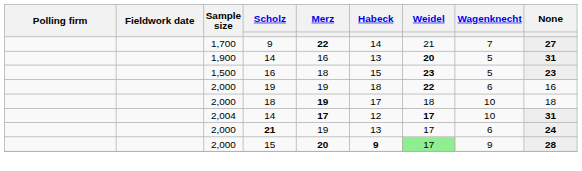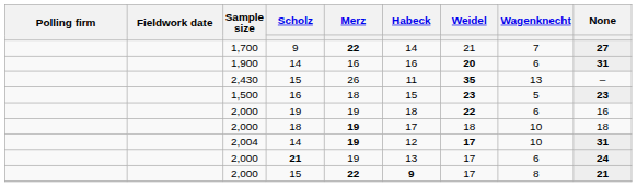1,900 / 14 | Habeck: 13 -> 16
1,900 / 14 | Wagenknecht: 5 -> 6
+ row: 2,430 | 15 | 26 | 11 | 35 | 13 | –
2,004 / 14 | Merz: 17 -> 19
2,000 / 15 | Merz: 20 -> 22
2,000 / 15 | Weidel: lightgreen background -> no background
2,000 / 15 | Wagenknecht: 9 -> 8
2,000 / 15 | None: 28 -> 21
